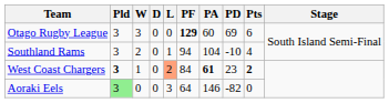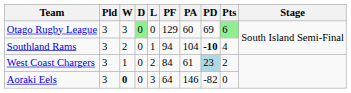Otago Rugby League | D: no background -> lightgreen background
Otago Rugby League | PF: bold -> normal
Otago Rugby League | Pts: no background -> lightgreen background
Southland Rams | PD: normal -> bold
West Coast Chargers | Pld: bold -> normal
West Coast Chargers | L: lightsalmon background -> no background
West Coast Chargers | PA: bold -> normal
West Coast Chargers | PD: no background -> lightblue background
West Coast Chargers | Pts: bold -> normal
Aoraki Eels | Pld: lightgreen background -> no background
Aoraki Eels | W: normal -> bold
